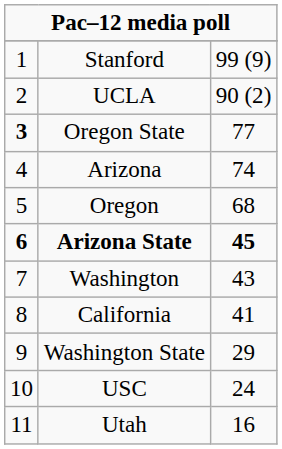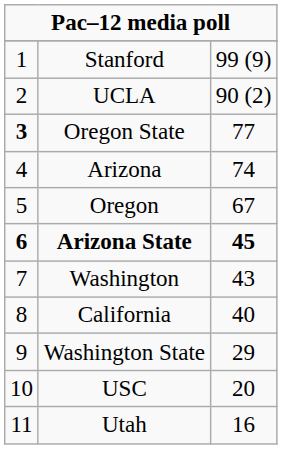Oregon | column 3: 68 -> 67
California | column 3: 41 -> 40
USC | column 3: 24 -> 20
